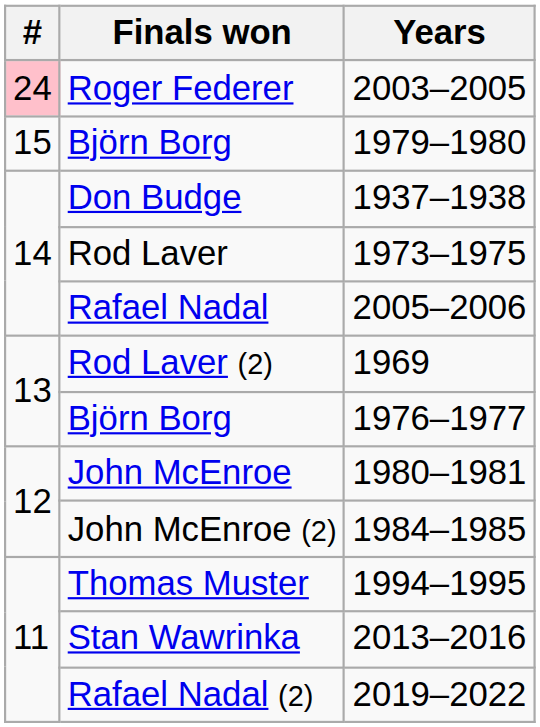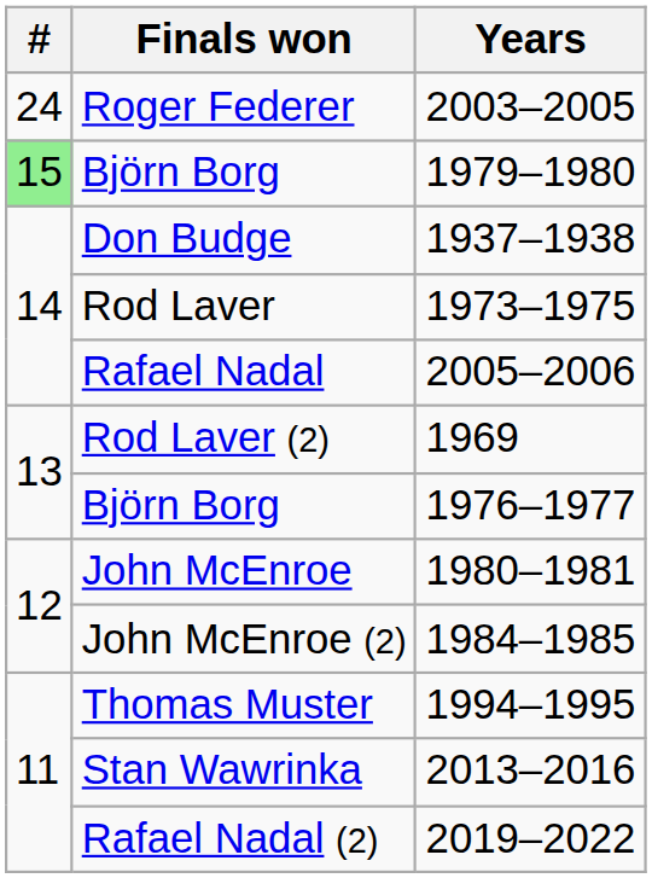Roger Federer | #: pink background -> no background
Björn Borg / 1979–1980 | #: no background -> lightgreen background
